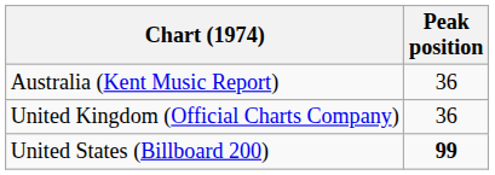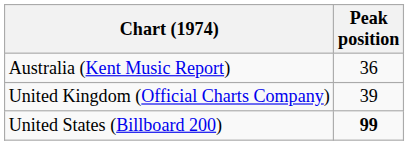United Kingdom (Official Charts Company) | Peak position: 36 -> 39
